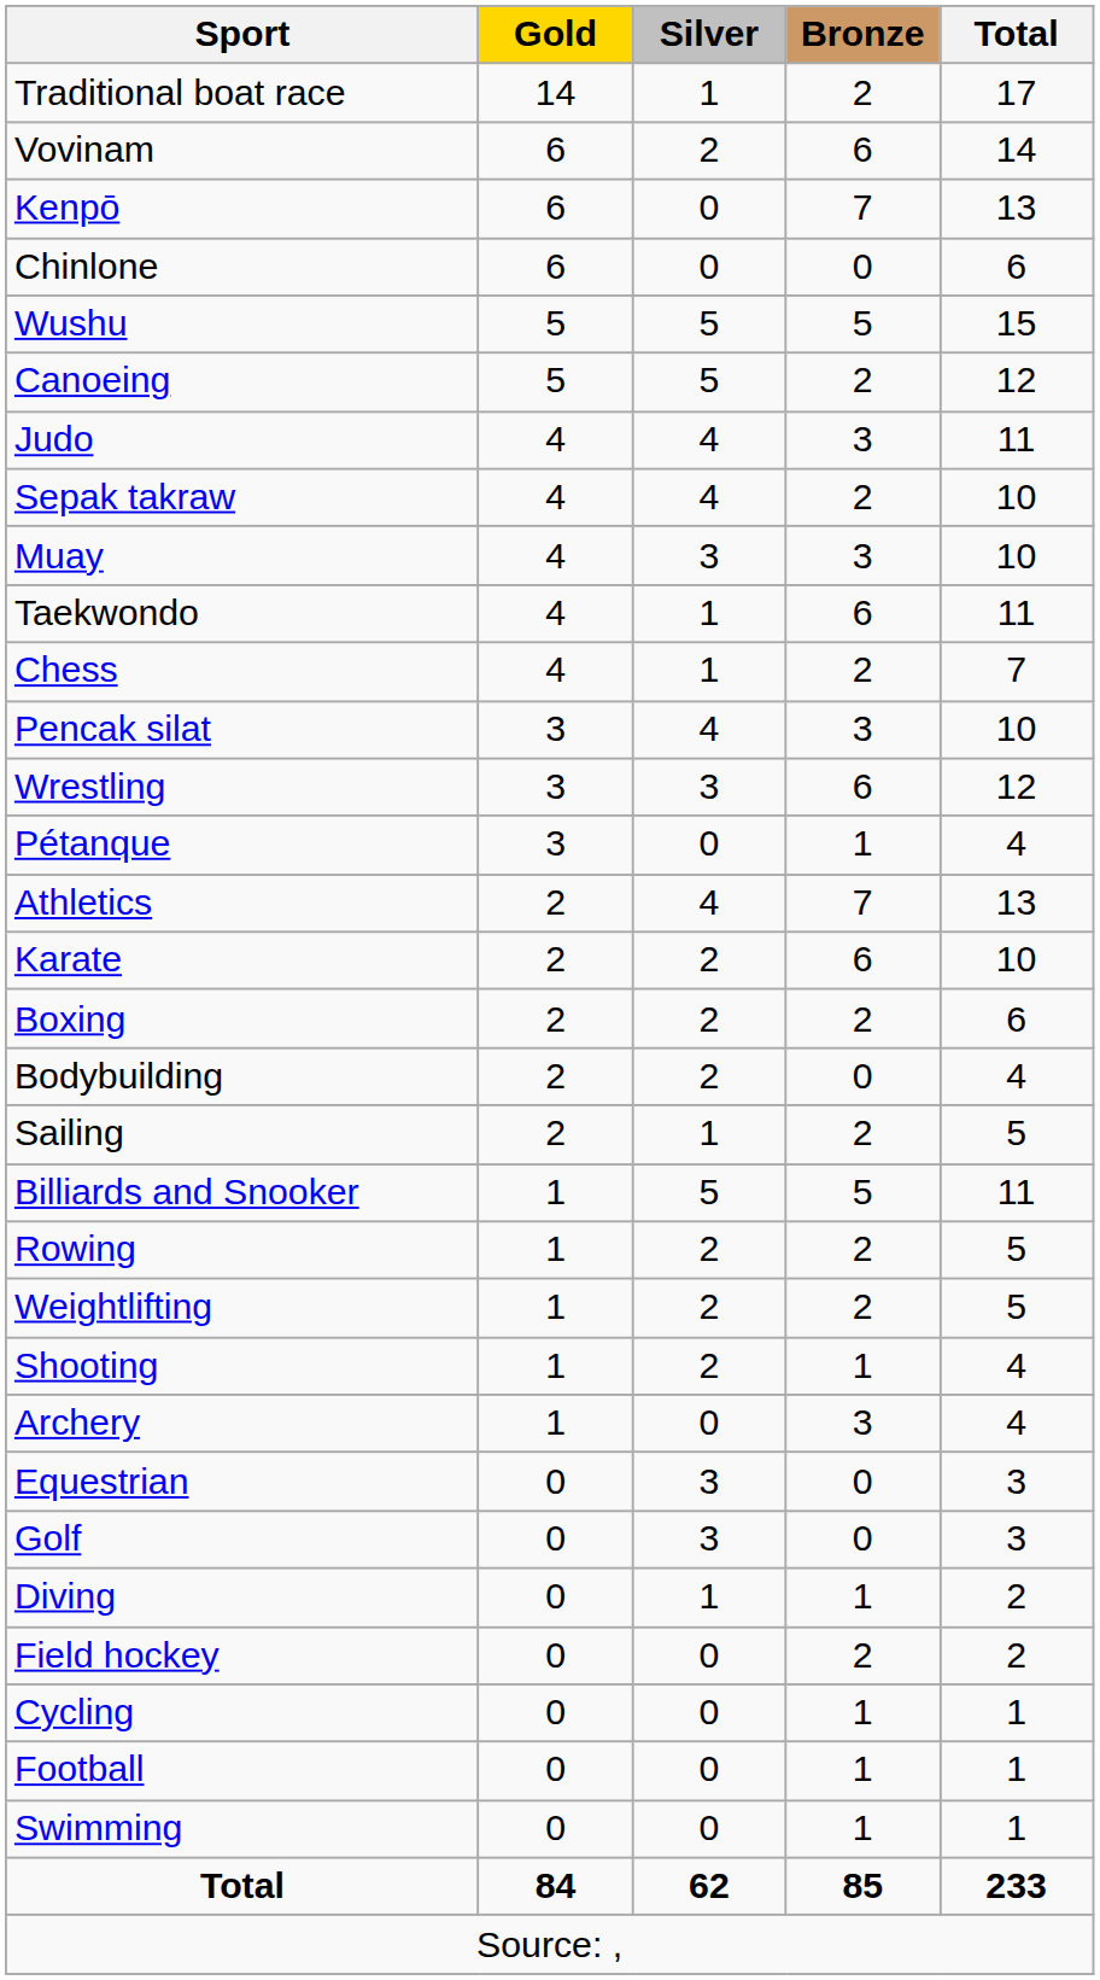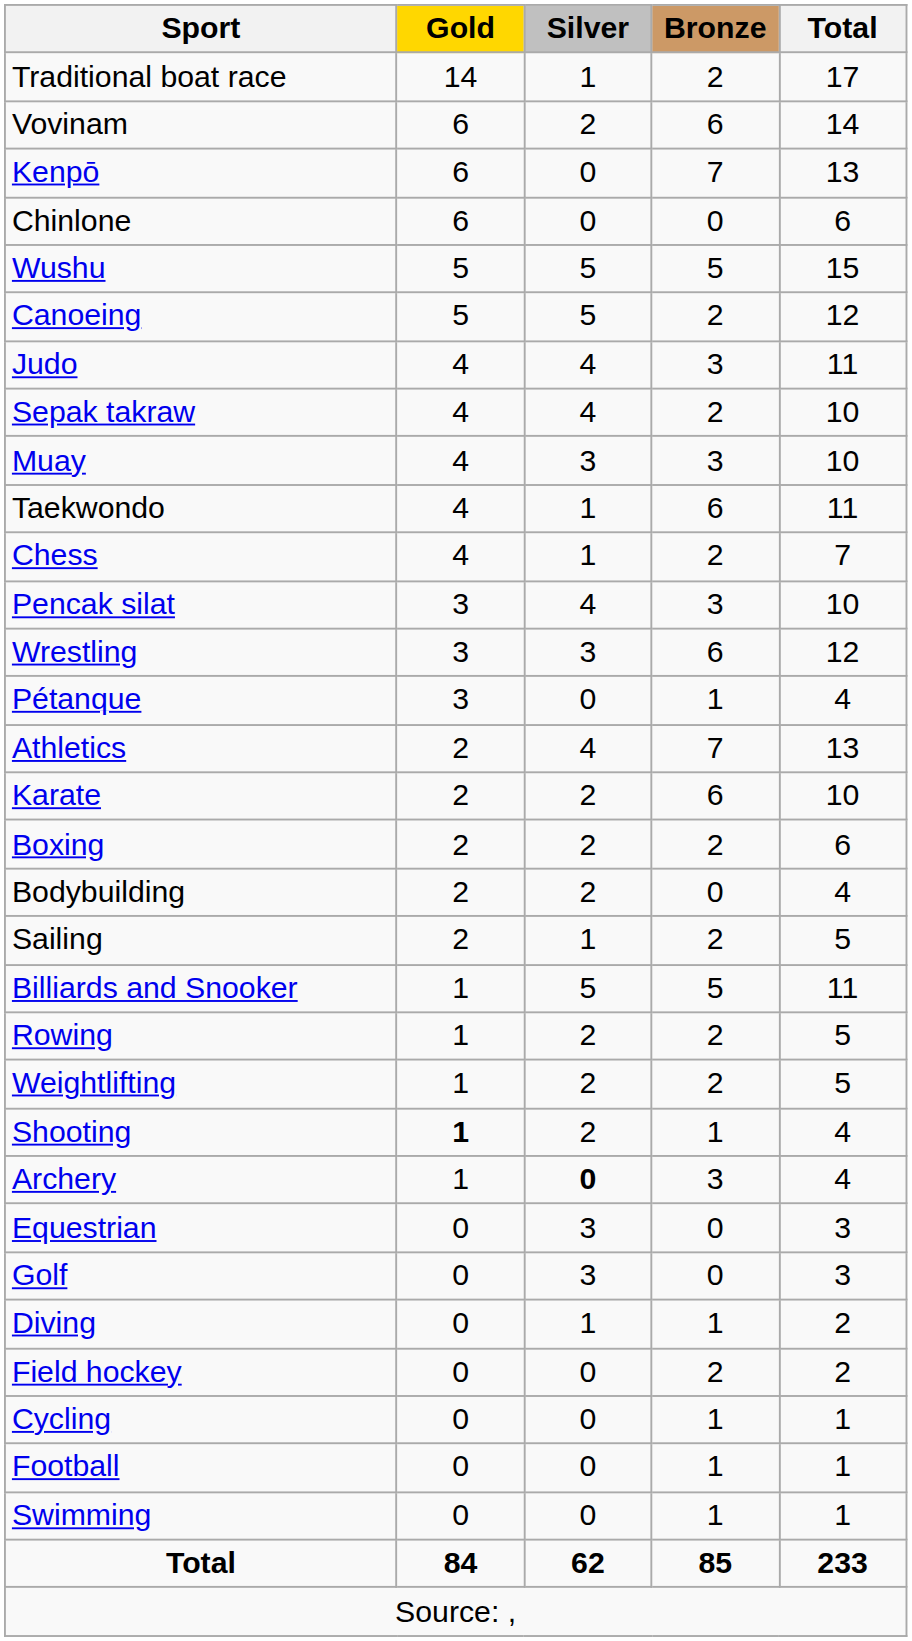Shooting | Gold: normal -> bold
Archery | Silver: normal -> bold
